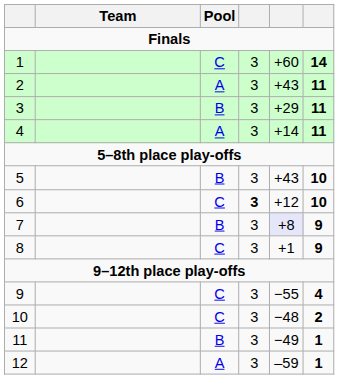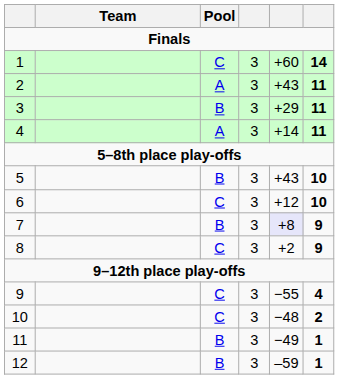6 | column 4: bold -> normal
8 | column 5: +1 -> +2
12 | Pool: A -> B
